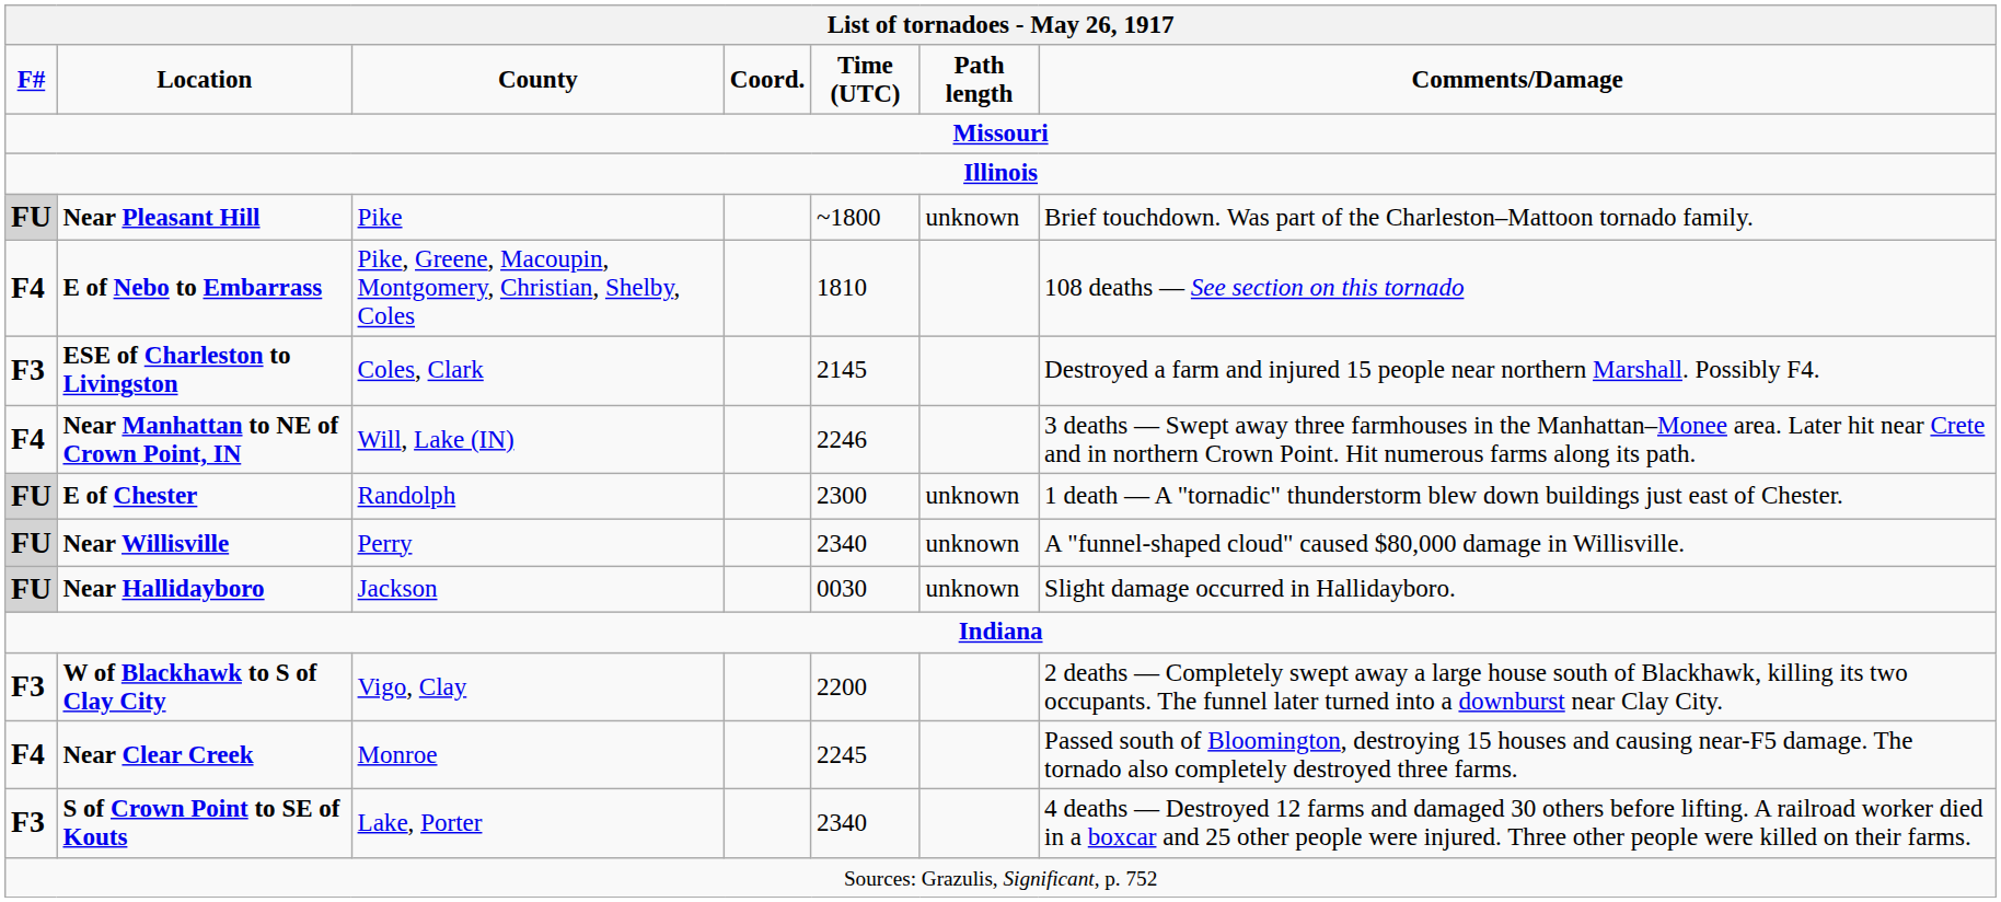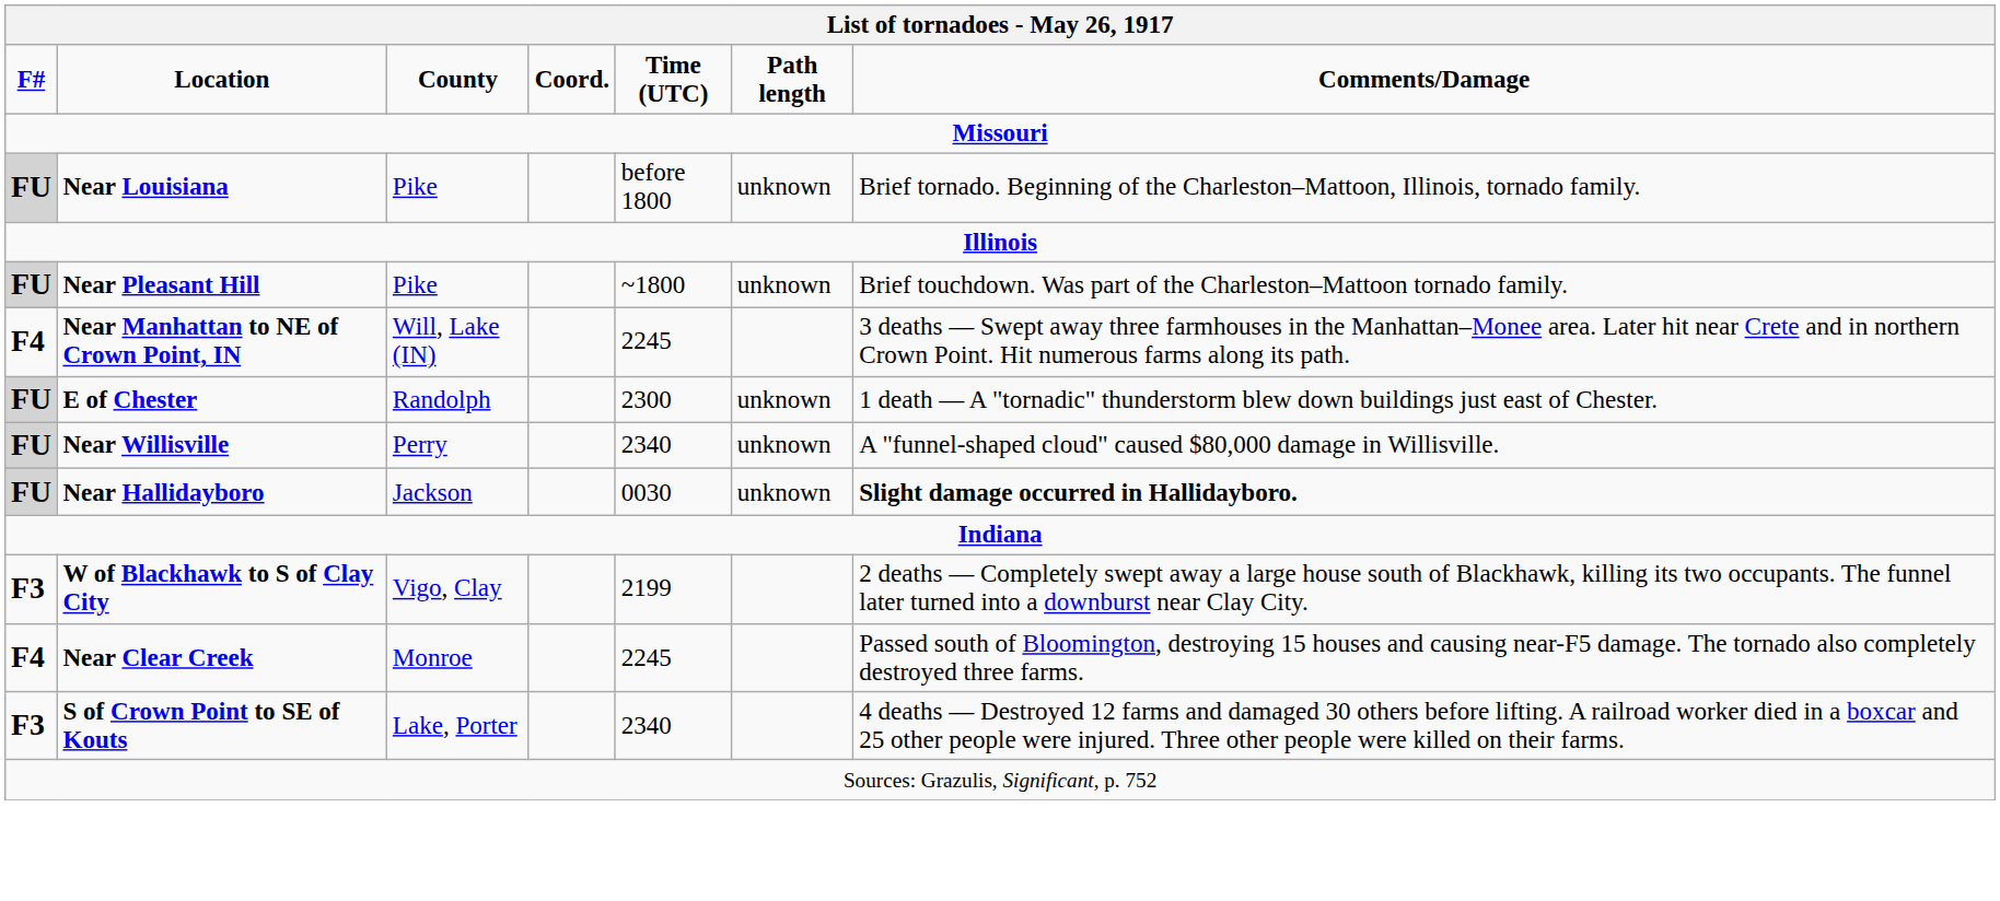+ row: FU | Near Louisiana | Pike | before 1800 | unknown | Brief tornado. Beginning of the Charleston–Mattoon, Illinois, tornado family.
- row: F4 | E of Nebo to Embarrass | Pike, Greene, Macoupin, Montgomery, Christian, Shelby, Coles | 1810 | 108 deaths — See section on this tornado
- row: F3 | ESE of Charleston to Livingston | Coles, Clark | 2145 | Destroyed a farm and injured 15 people near northern Marshall. Possibly F4.
Near Manhattan to NE of Crown Point, IN | Time (UTC): 2246 -> 2245
Near Hallidayboro | Comments/Damage: normal -> bold
W of Blackhawk to S of Clay City | Time (UTC): 2200 -> 2199
